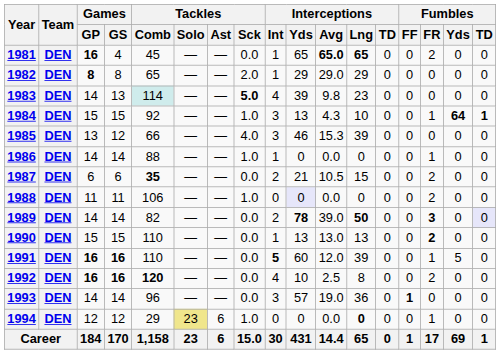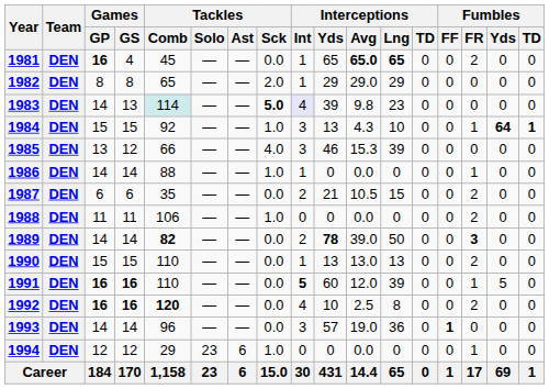1982 | Games / GP: bold -> normal
1983 | Interceptions / Int: no background -> lavender background
1987 | Tackles / Comb: bold -> normal
1988 | Interceptions / Yds: lavender background -> no background
1989 | Tackles / Comb: normal -> bold
1989 | Interceptions / Lng: bold -> normal
1989 | Fumbles / TD: lavender background -> no background
1990 | Fumbles / FR: bold -> normal
1994 | Tackles / Solo: khaki background -> no background
1994 | Interceptions / Lng: bold -> normal
